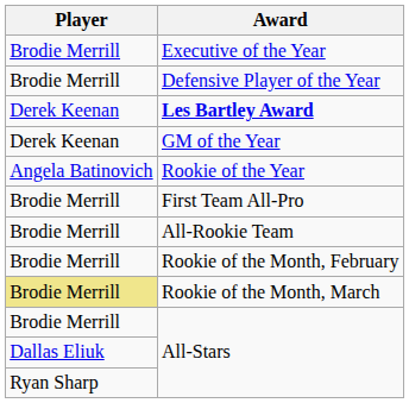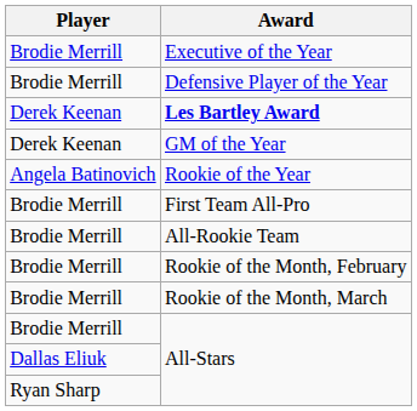row 10 | Player: khaki background -> no background
